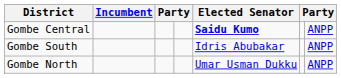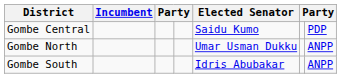Gombe Central | Elected Senator: bold -> normal
Gombe Central | column 7: ANPP -> PDP
rows swapped: Gombe South <-> Gombe North
